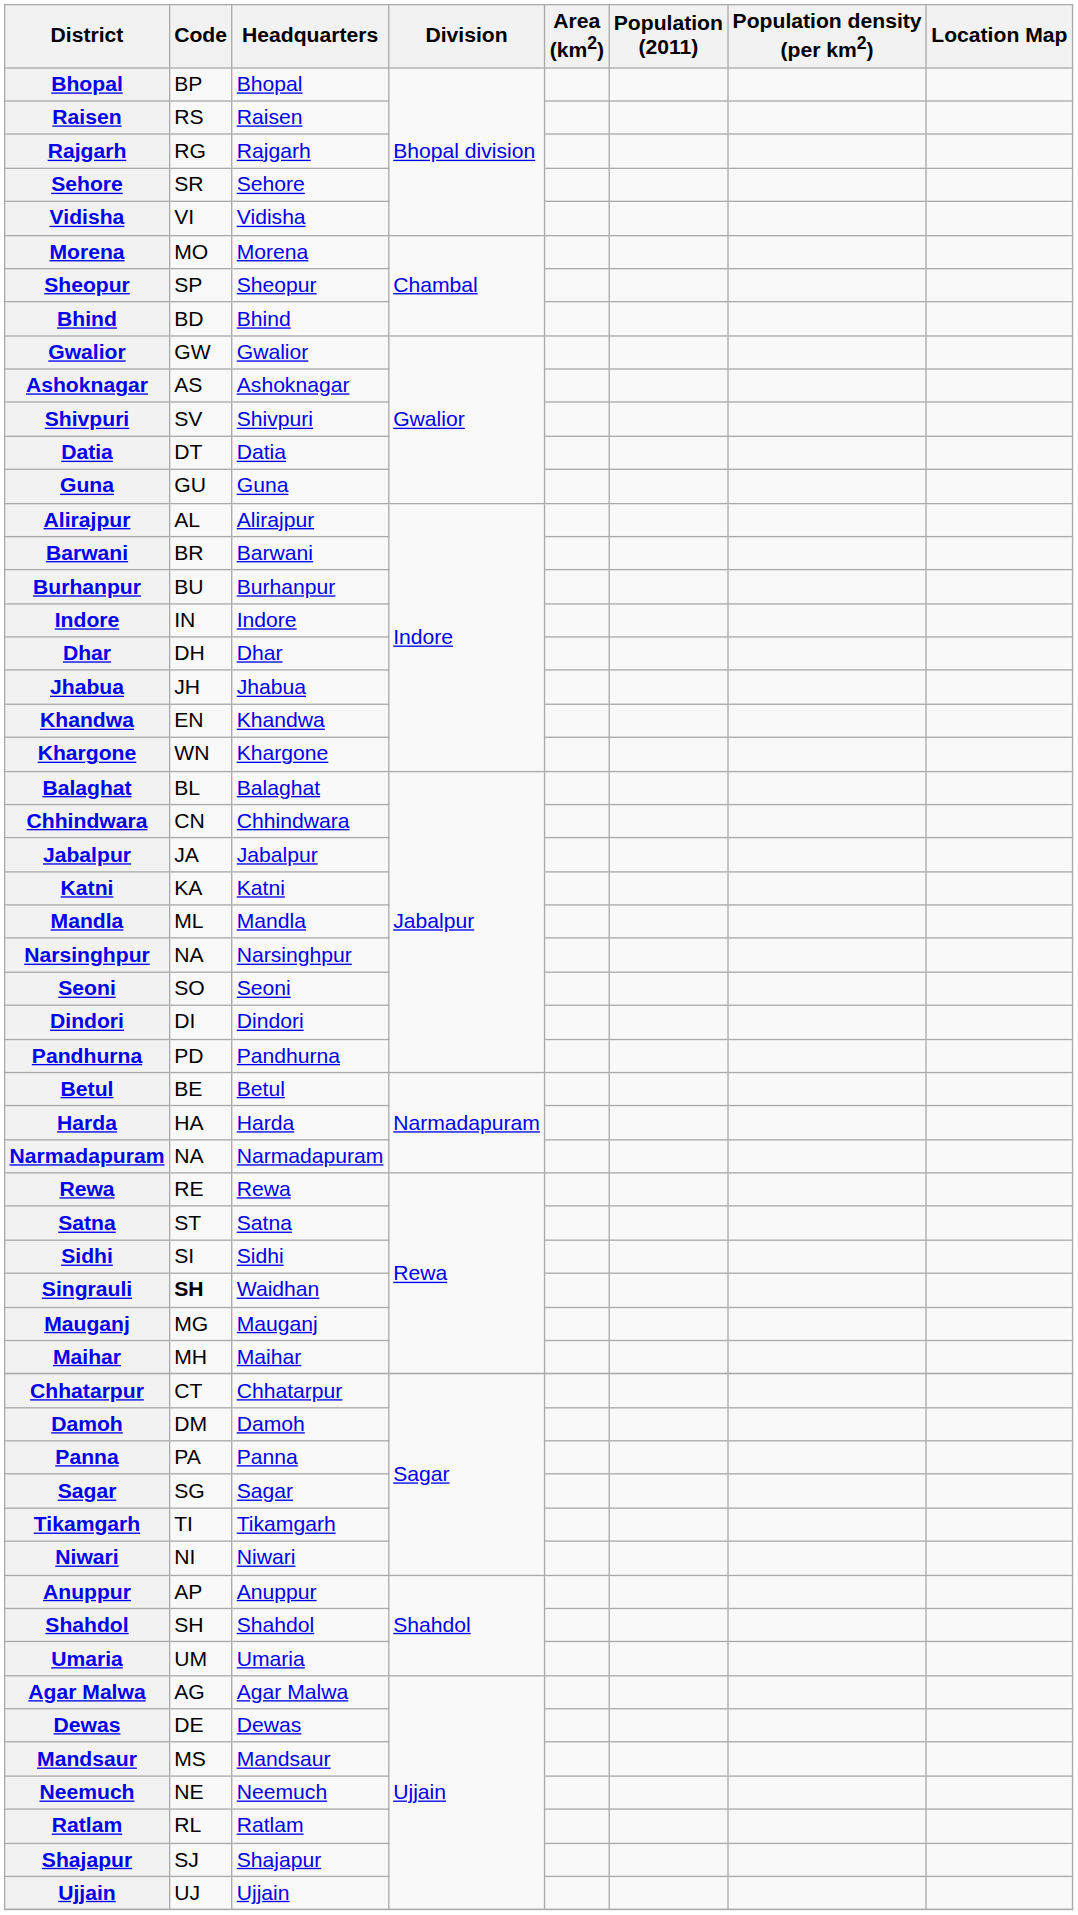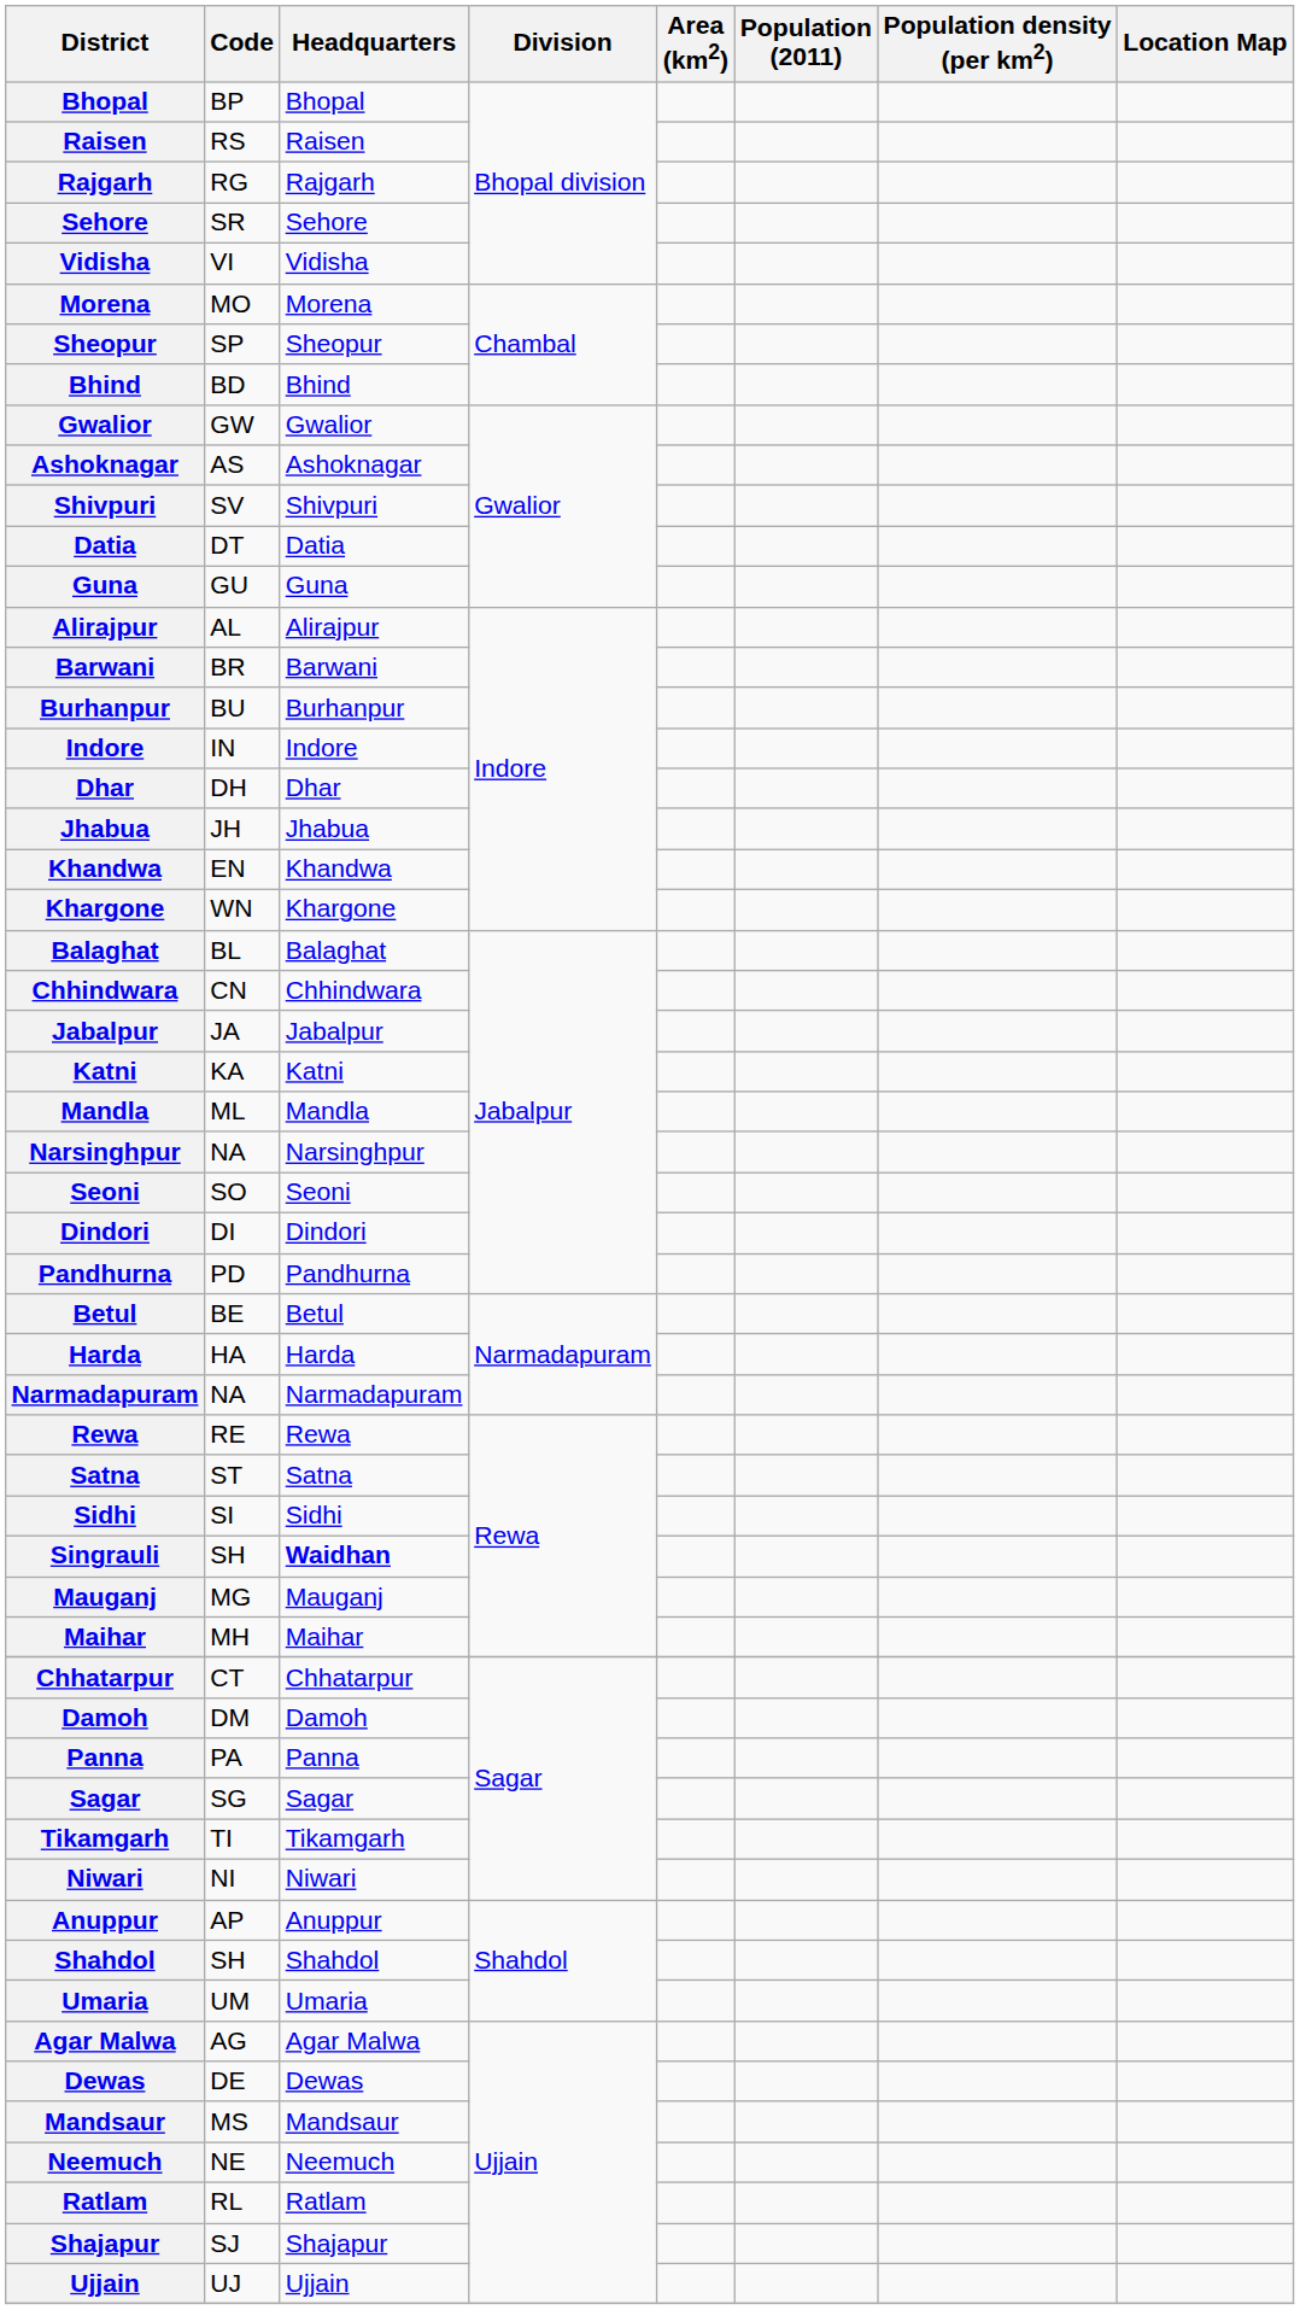Singrauli | Code: bold -> normal
Singrauli | Headquarters: normal -> bold
